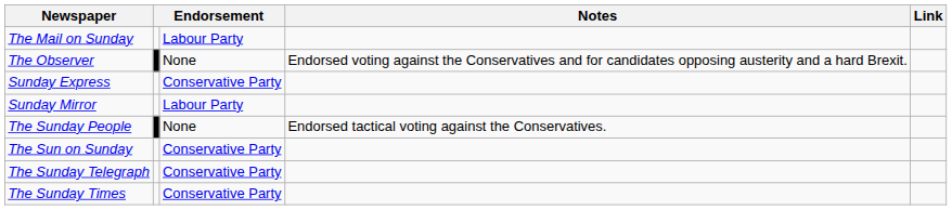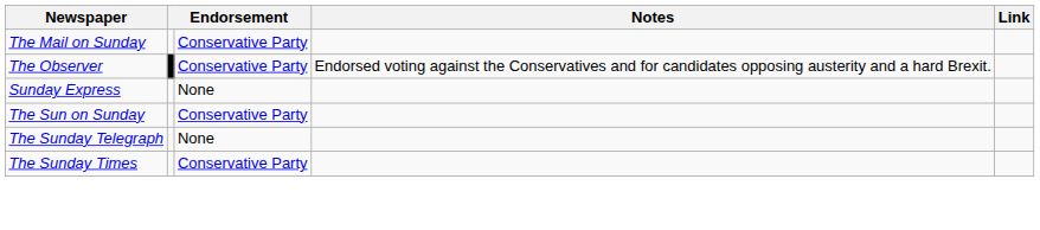The Mail on Sunday | column 3: Labour Party -> Conservative Party
The Observer | column 3: None -> Conservative Party
Sunday Express | column 3: Conservative Party -> None
- row: Sunday Mirror | Labour Party
- row: The Sunday People | None | Endorsed tactical voting against the Conservatives.
The Sunday Telegraph | column 3: Conservative Party -> None
